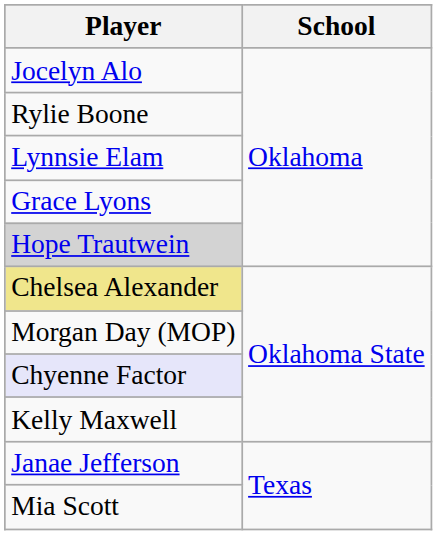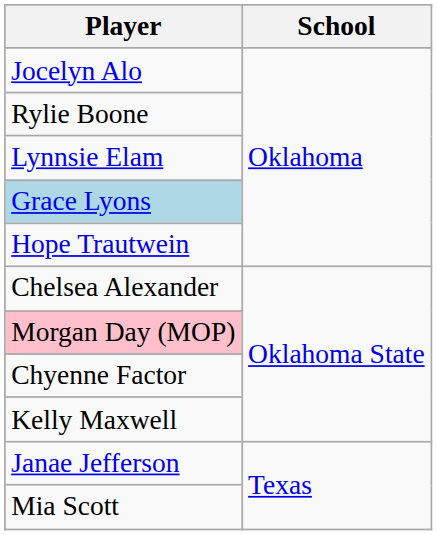Grace Lyons | Player: no background -> lightblue background
Hope Trautwein | Player: lightgrey background -> no background
Chelsea Alexander | Player: khaki background -> no background
Morgan Day (MOP) | Player: no background -> pink background
Chyenne Factor | Player: lavender background -> no background
